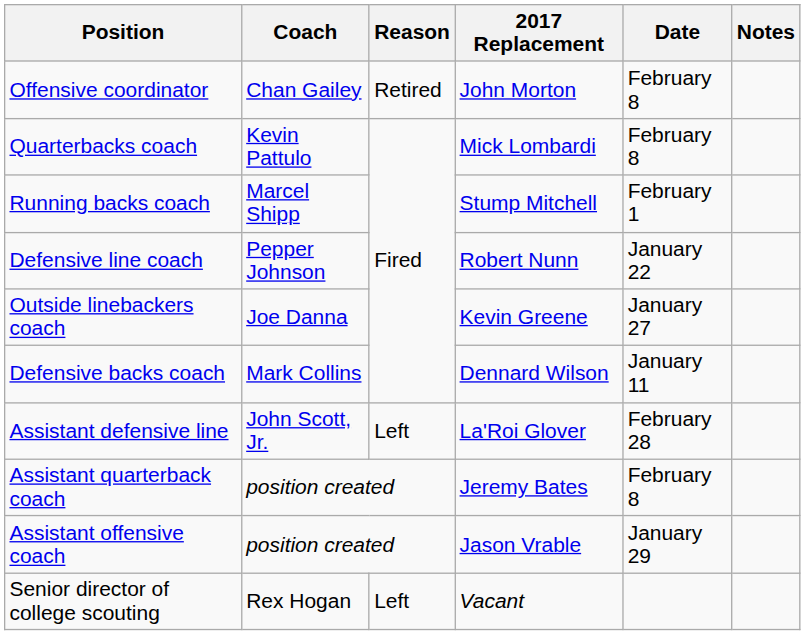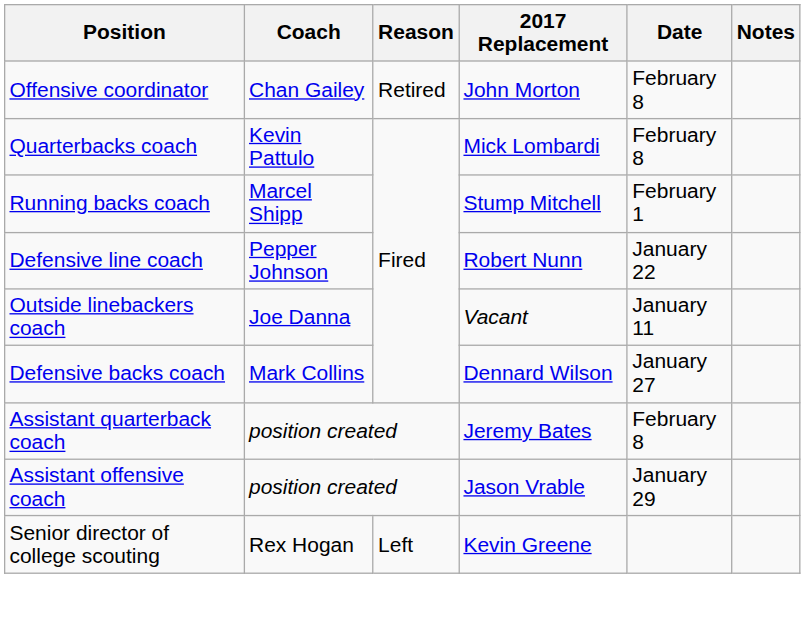Outside linebackers coach | 2017 Replacement: Kevin Greene -> Vacant
Outside linebackers coach | Date: January 27 -> January 11
Defensive backs coach | Date: January 11 -> January 27
- row: Assistant defensive line | John Scott, Jr. | Left | La'Roi Glover | February 28
Senior director of college scouting | 2017 Replacement: Vacant -> Kevin Greene
